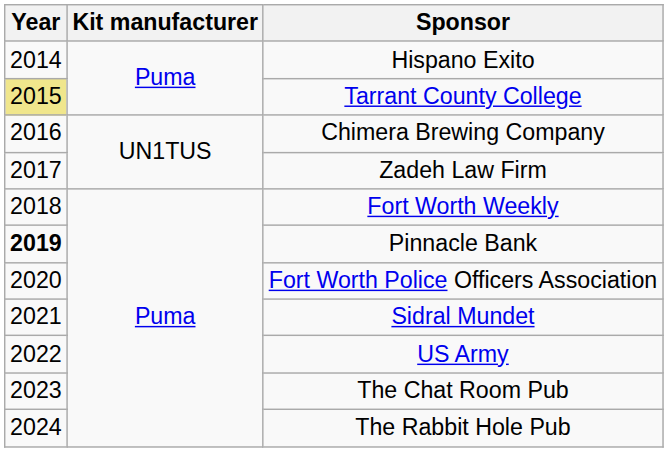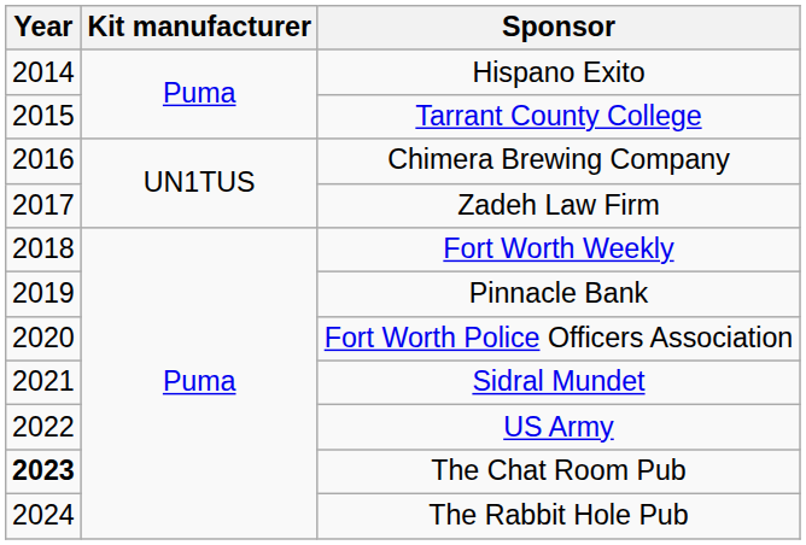Tarrant County College | Year: khaki background -> no background
Pinnacle Bank | Year: bold -> normal
The Chat Room Pub | Year: normal -> bold
